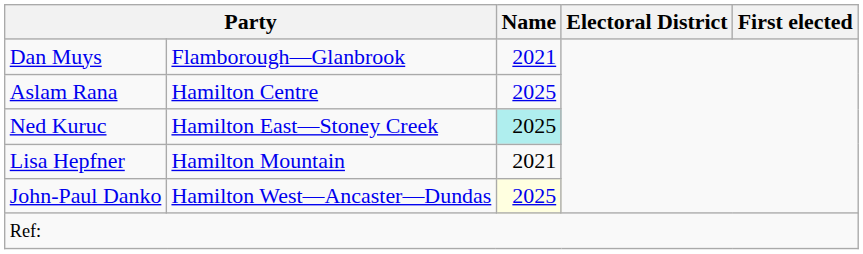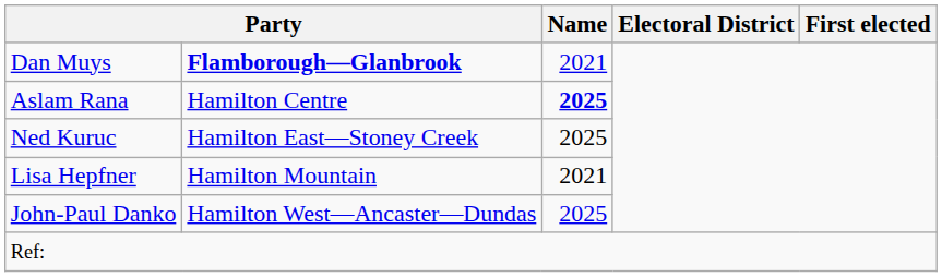Dan Muys | column 2: normal -> bold
Aslam Rana | Name: normal -> bold
Ned Kuruc | Name: paleturquoise background -> no background
John-Paul Danko | Name: lightyellow background -> no background
